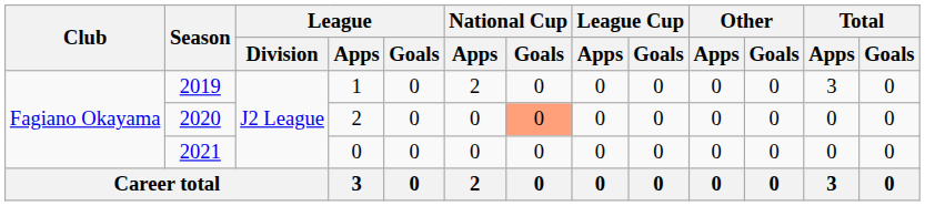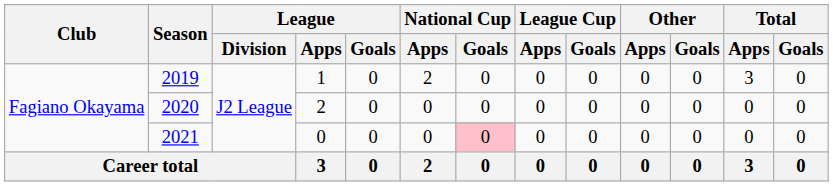2020 | National Cup / Goals: lightsalmon background -> no background
2021 | National Cup / Goals: no background -> pink background
